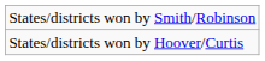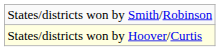row 2 | column 1: no background -> lightyellow background
